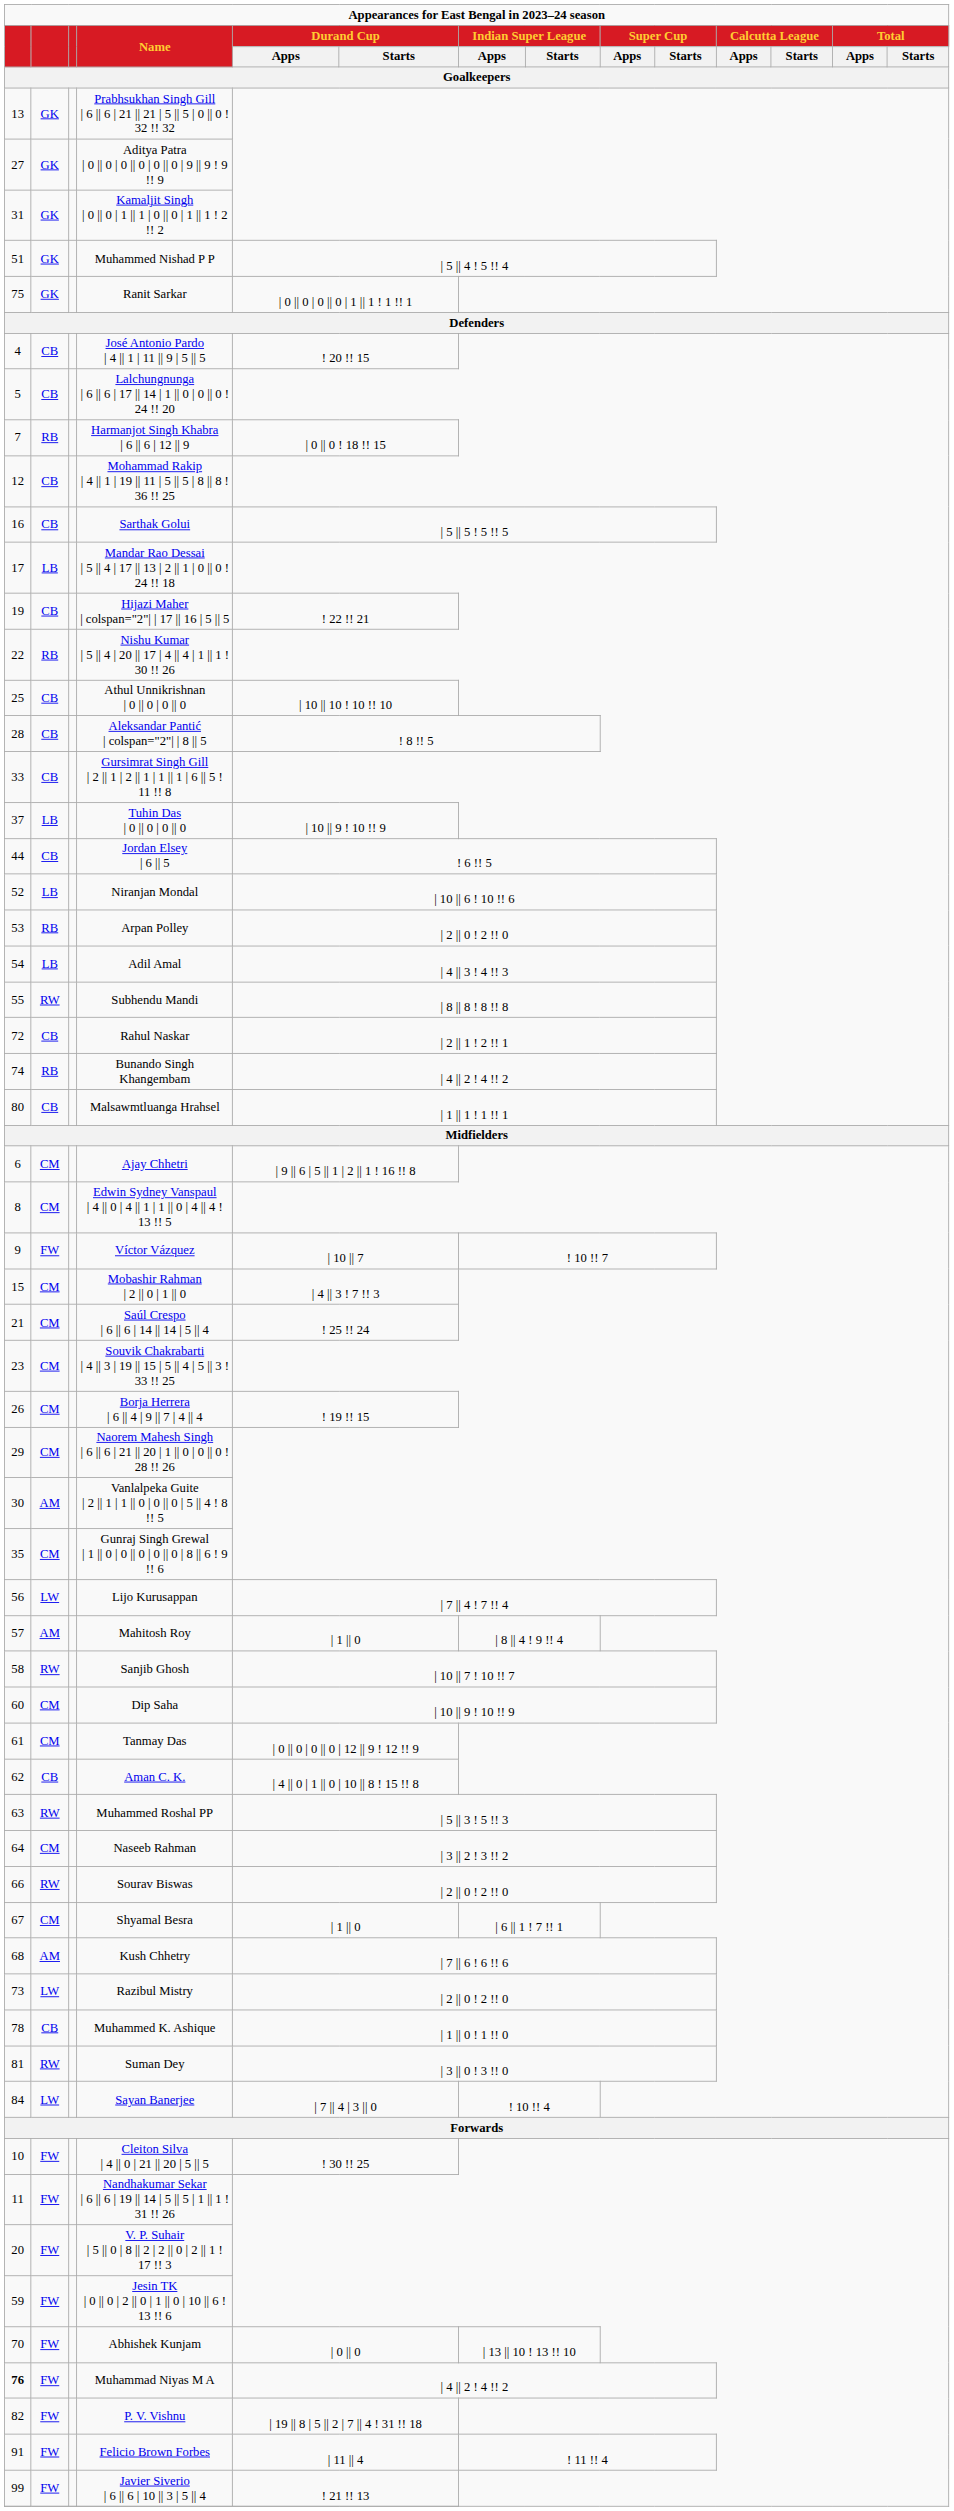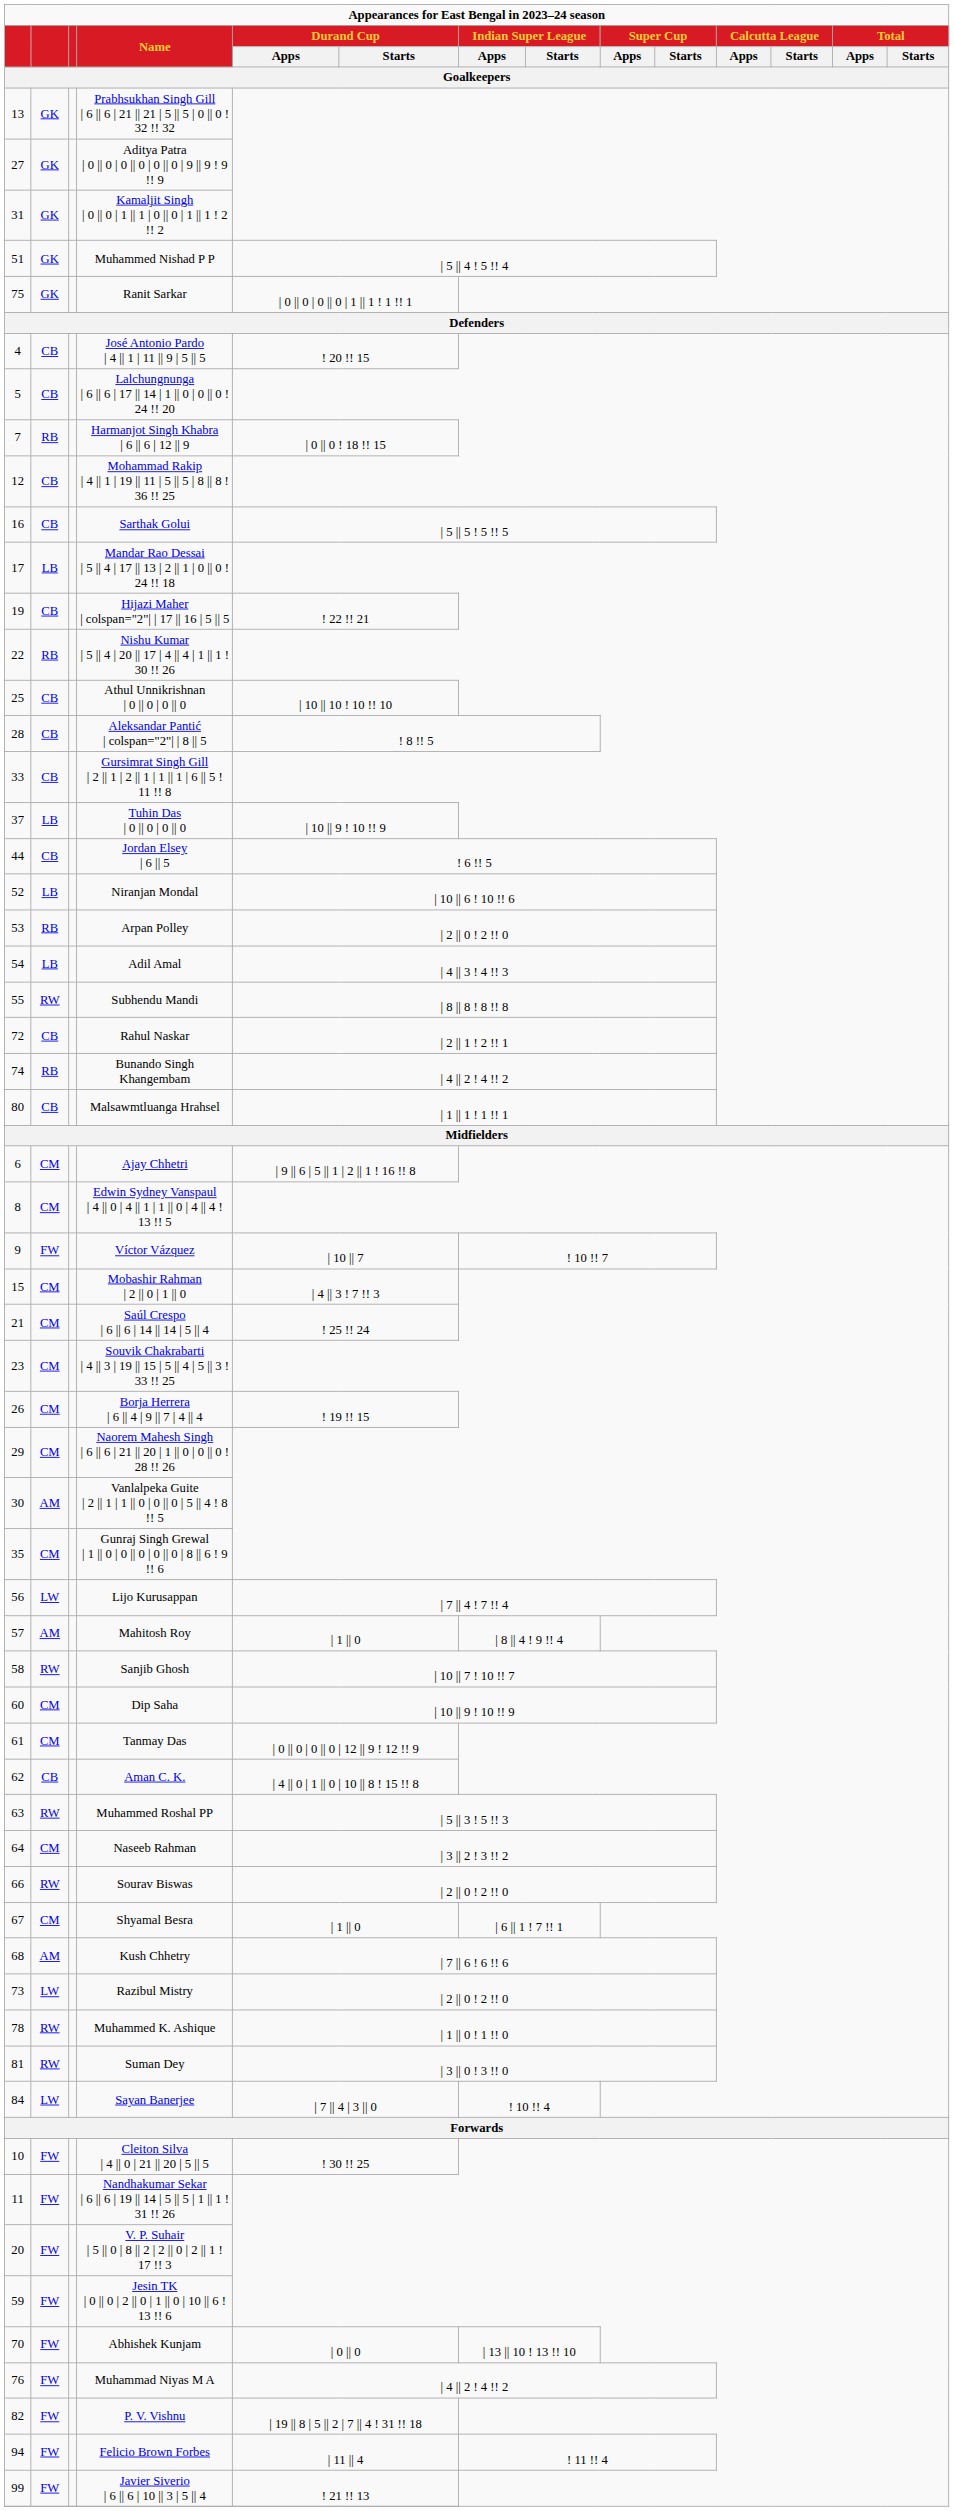Muhammed K. Ashique | column 2: CB -> RW
Muhammad Niyas M A | column 1: bold -> normal
Felicio Brown Forbes | column 1: 91 -> 94
